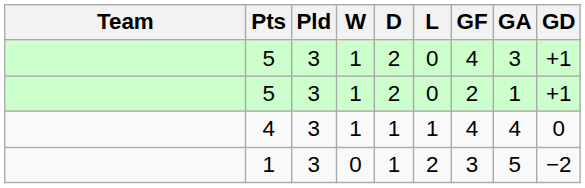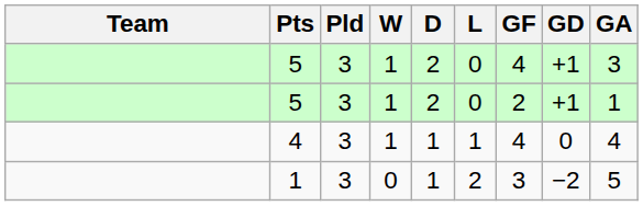columns swapped: GA <-> GD
